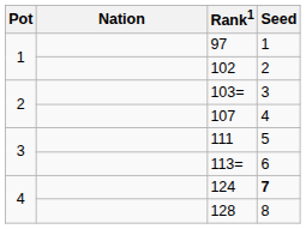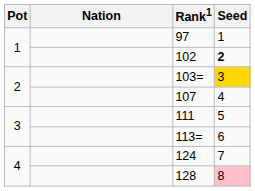102 | Seed: normal -> bold
103= | Seed: no background -> gold background
124 | Seed: bold -> normal
128 | Seed: no background -> pink background
